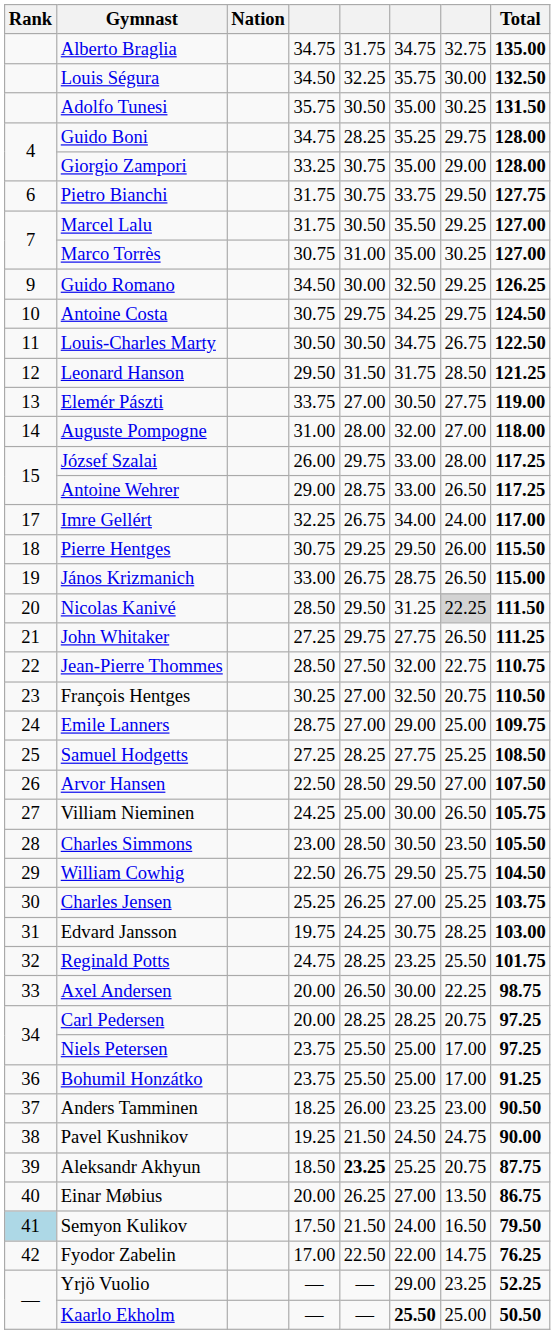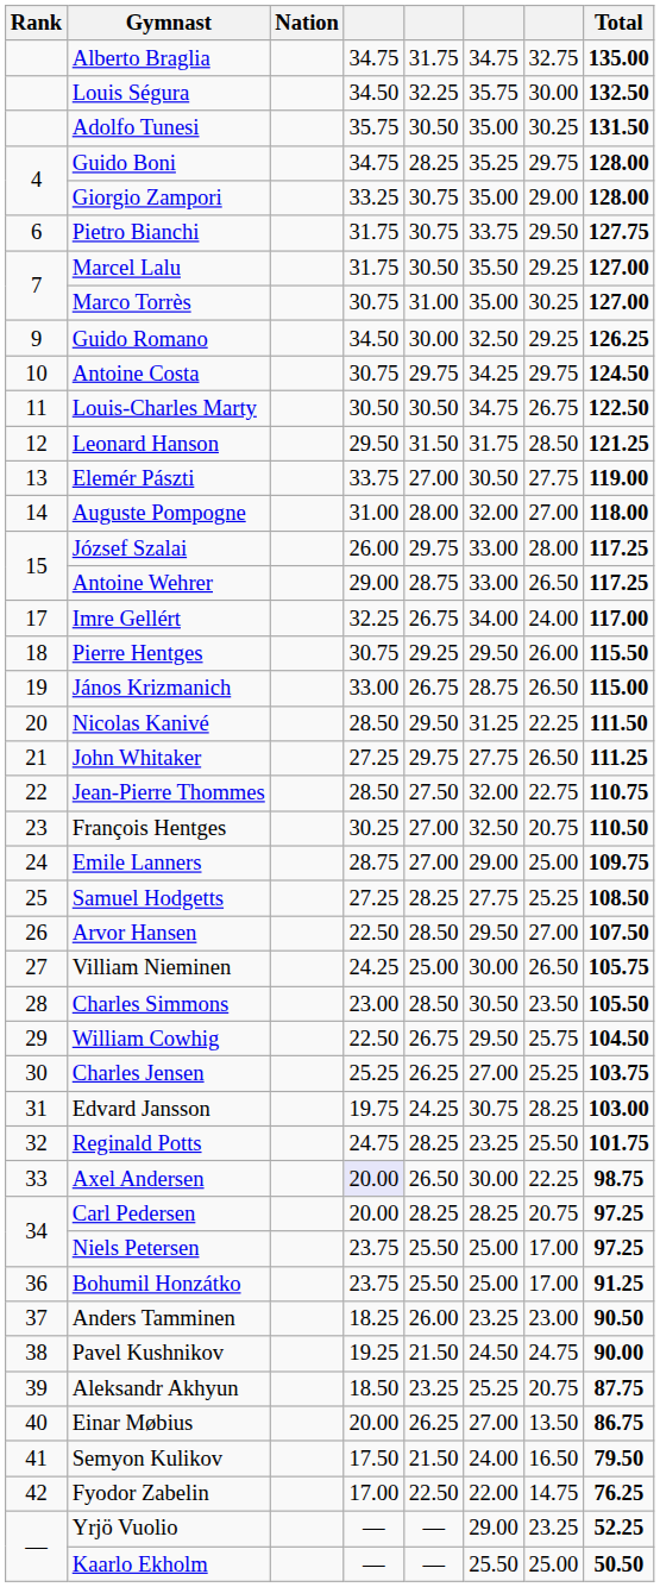Nicolas Kanivé | column 7: lightgrey background -> no background
Axel Andersen | column 4: no background -> lavender background
Aleksandr Akhyun | column 5: bold -> normal
Semyon Kulikov | Rank: lightblue background -> no background
Kaarlo Ekholm | column 6: bold -> normal
